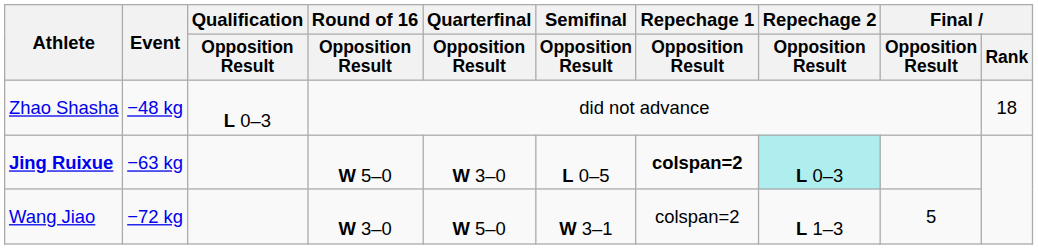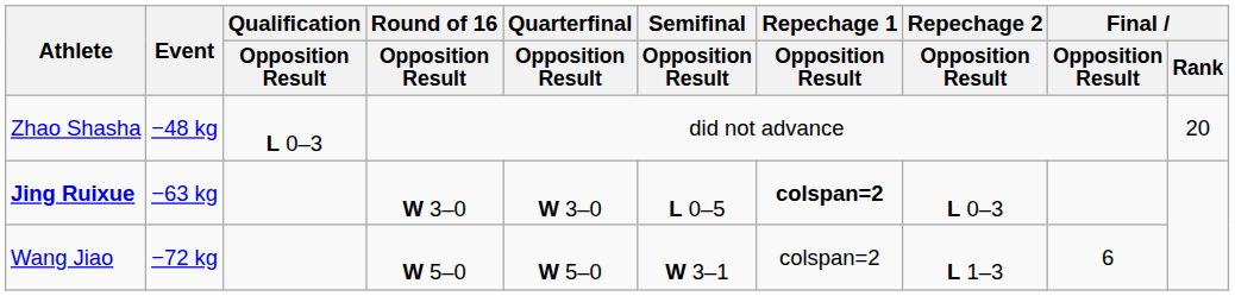Zhao Shasha | Final / Rank: 18 -> 20
Jing Ruixue | Round of 16 / Opposition Result: W 5–0 -> W 3–0
Jing Ruixue | Repechage 2 / Opposition Result: paleturquoise background -> no background
Wang Jiao | Round of 16 / Opposition Result: W 3–0 -> W 5–0
Wang Jiao | Final / Opposition Result: 5 -> 6
